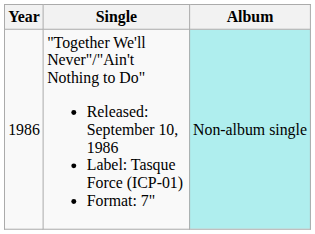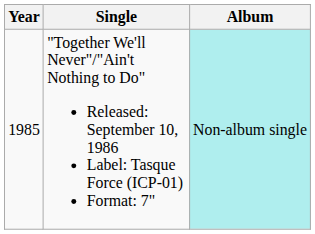row 2 | Year: 1986 -> 1985
